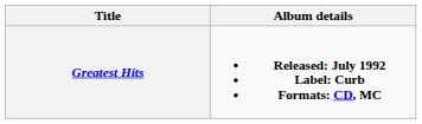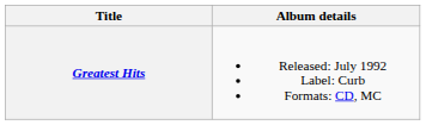Greatest Hits | Album details: bold -> normal
